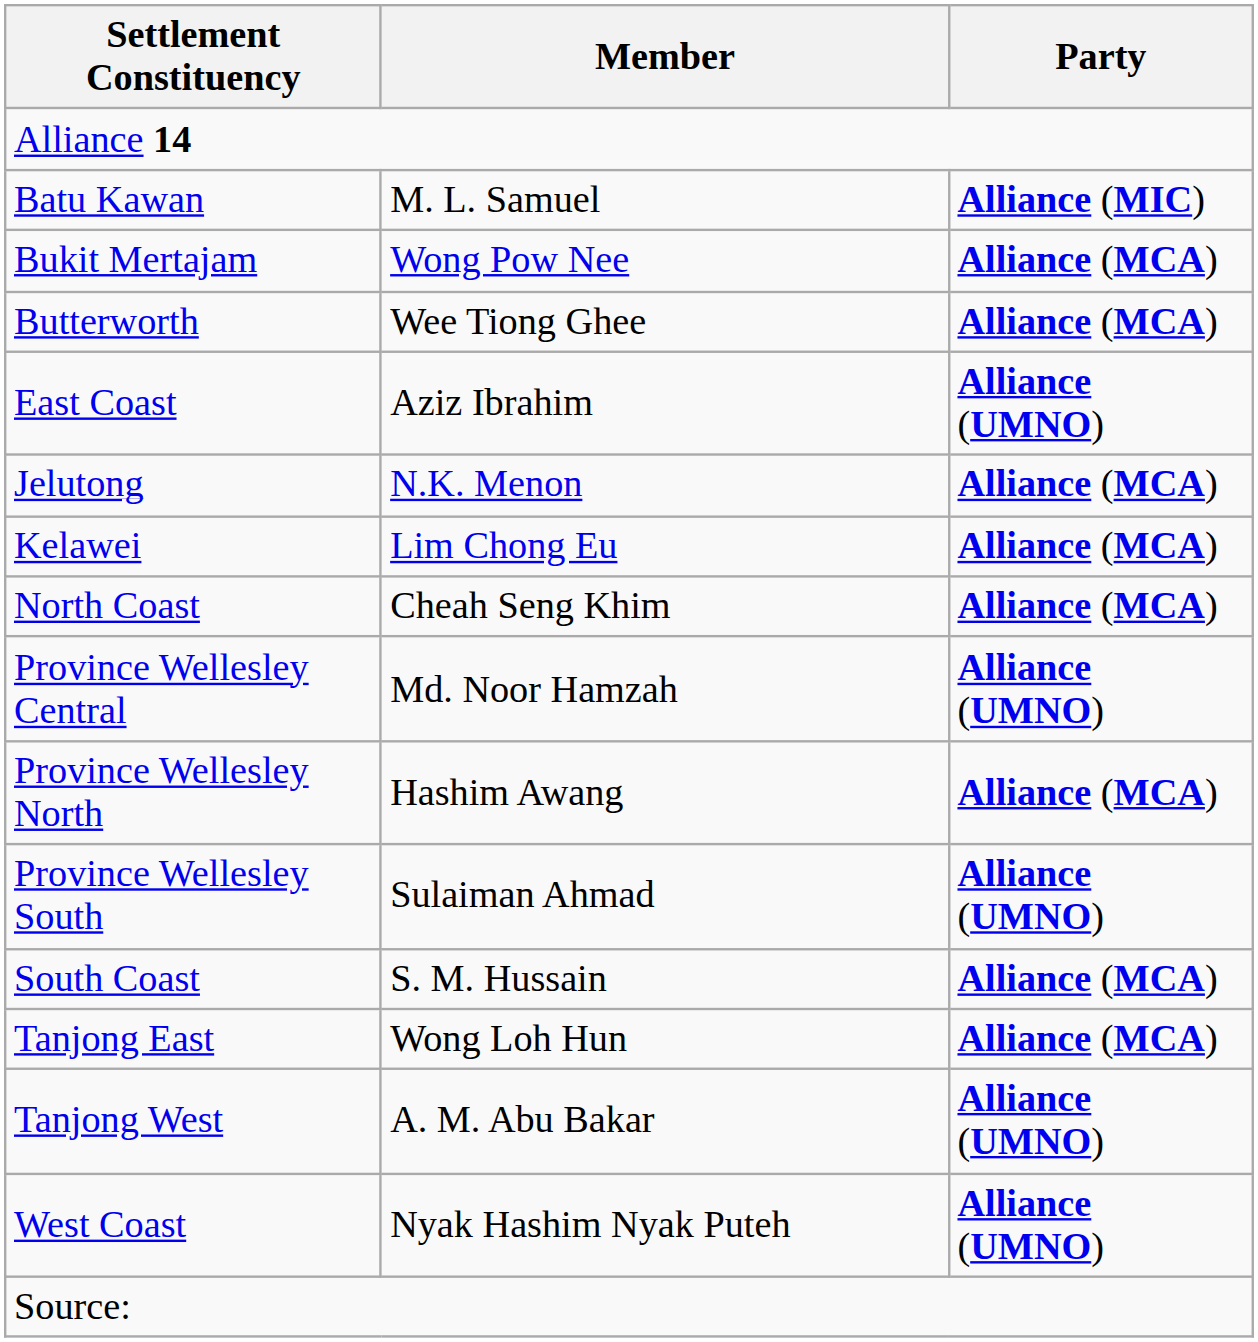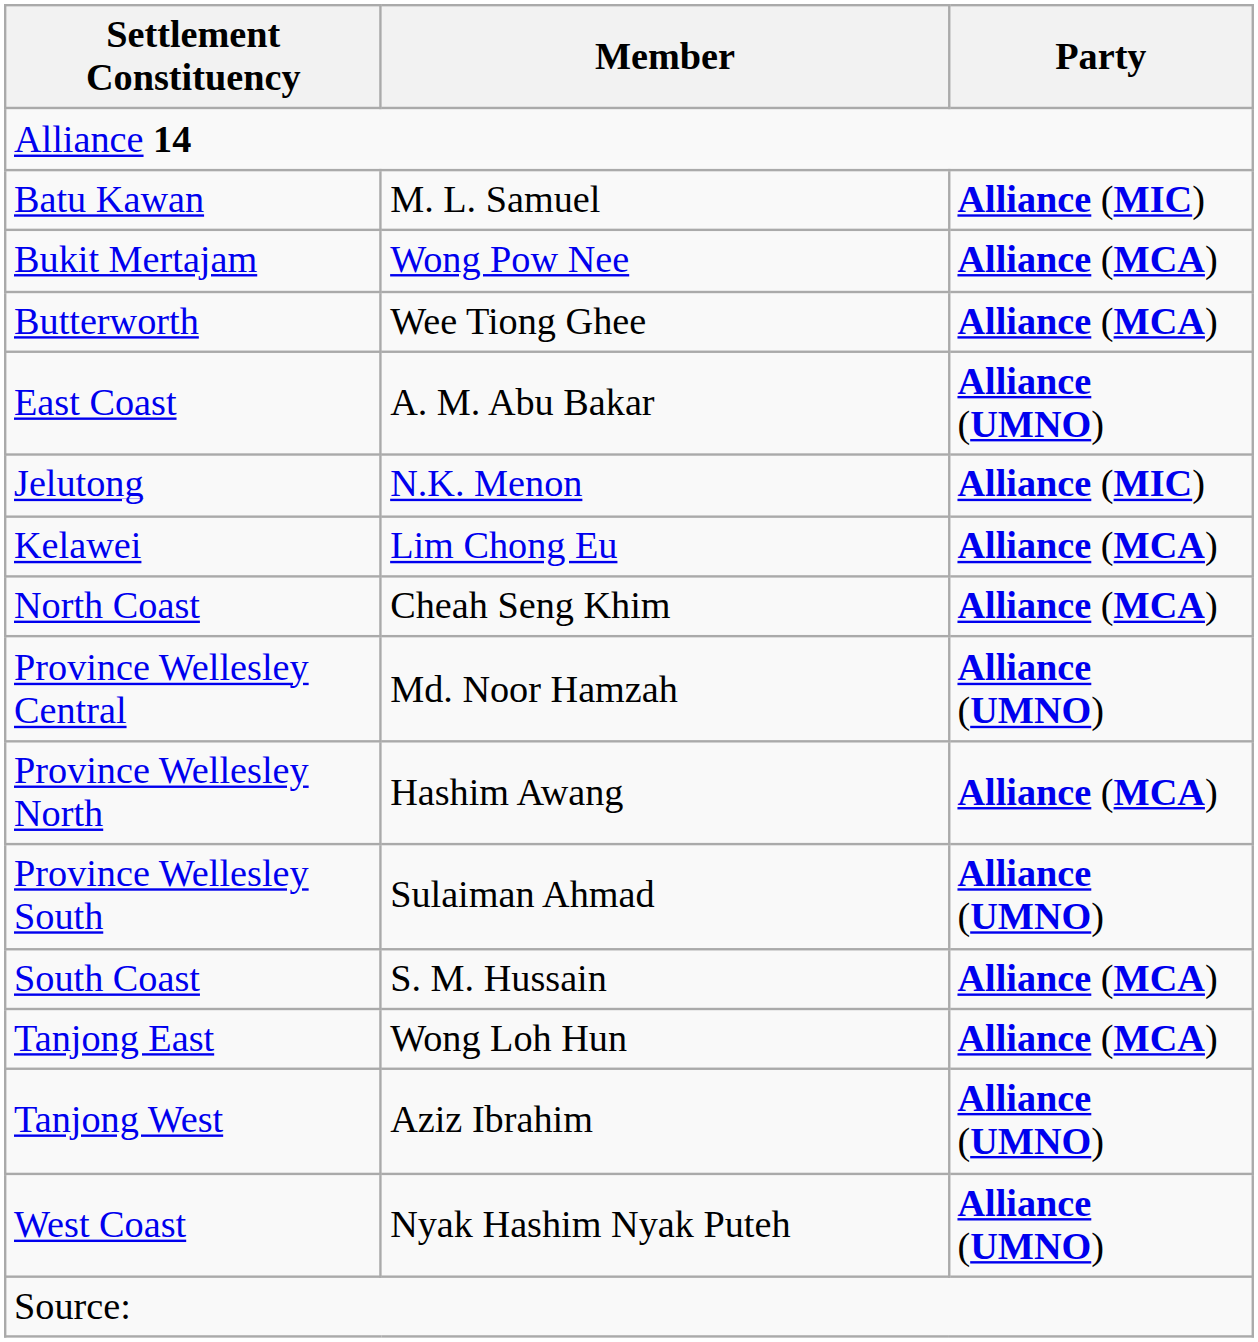East Coast | Member: Aziz Ibrahim -> A. M. Abu Bakar
Jelutong | Party: Alliance (MCA) -> Alliance (MIC)
Tanjong West | Member: A. M. Abu Bakar -> Aziz Ibrahim
